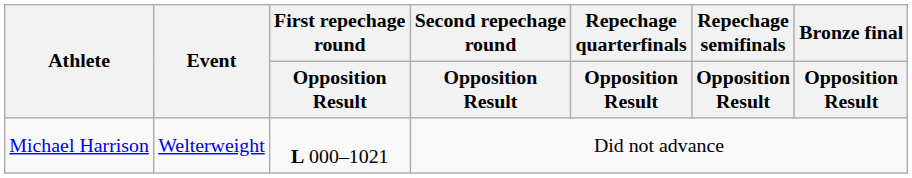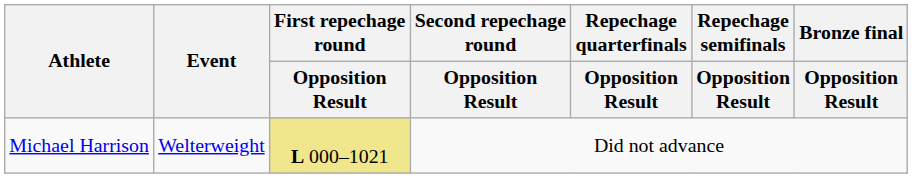Michael Harrison | First repechage round / Opposition Result: no background -> khaki background
